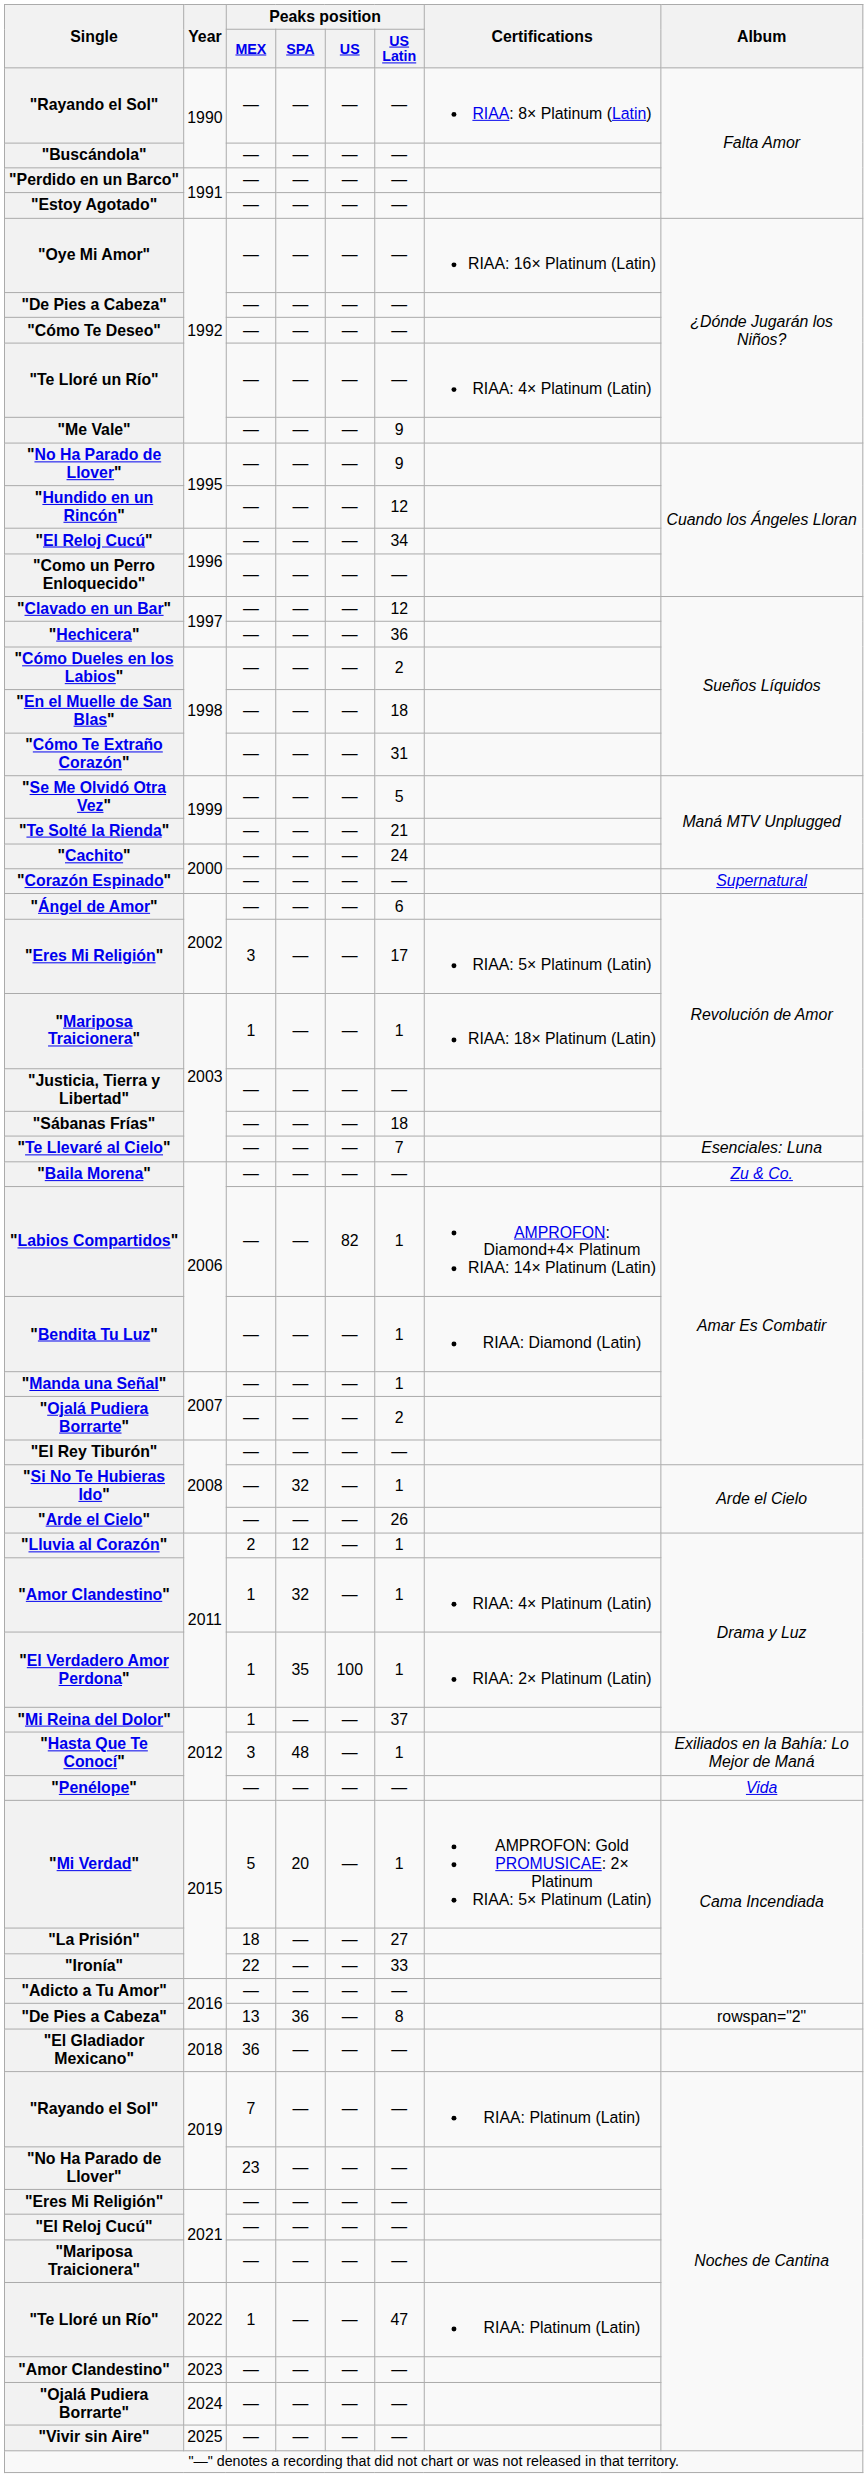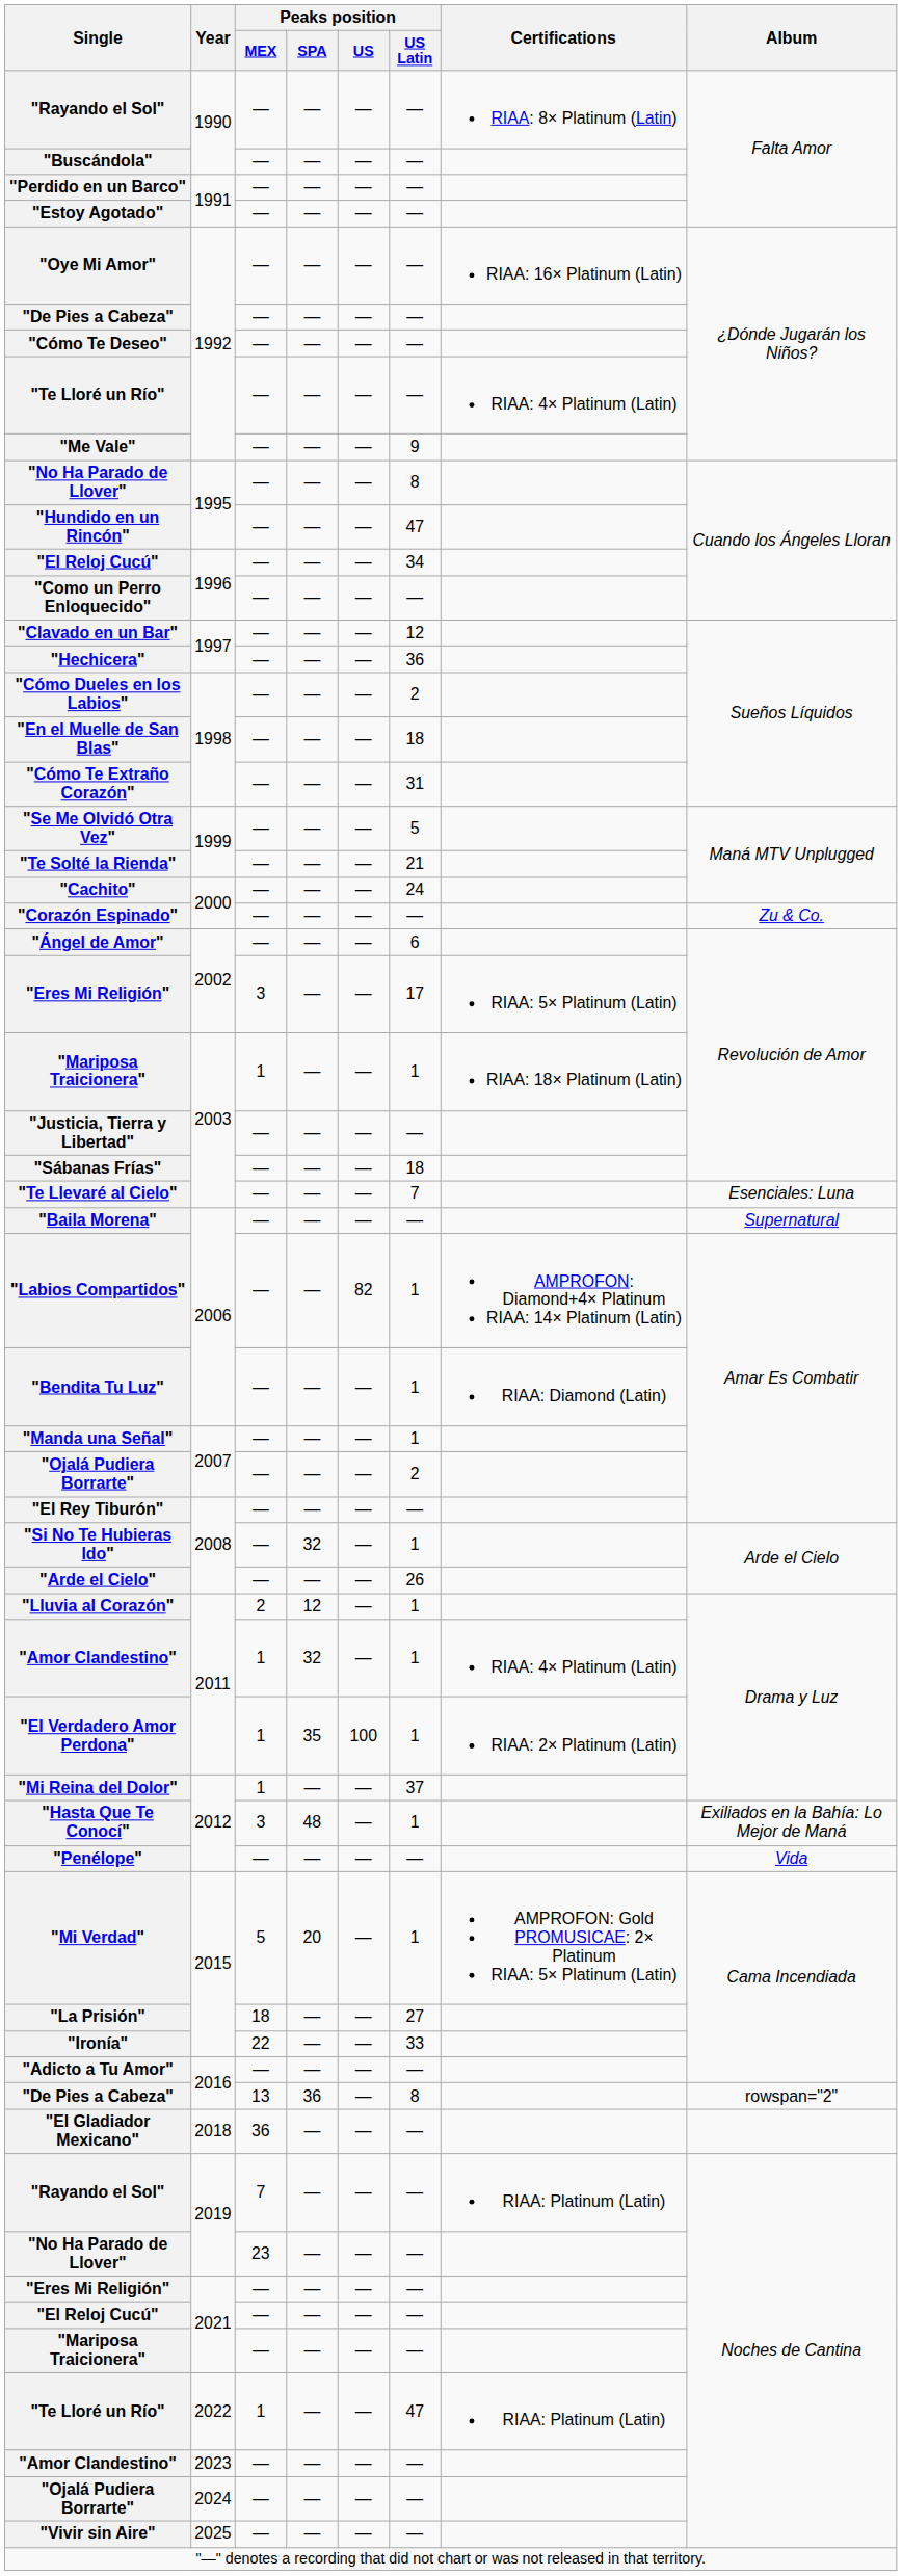"No Ha Parado de Llover" / 1995 | Peaks position / US Latin: 9 -> 8
"Hundido en un Rincón" | Peaks position / US Latin: 12 -> 47
"Corazón Espinado" | Album: Supernatural -> Zu & Co.
"Baila Morena" | Album: Zu & Co. -> Supernatural
